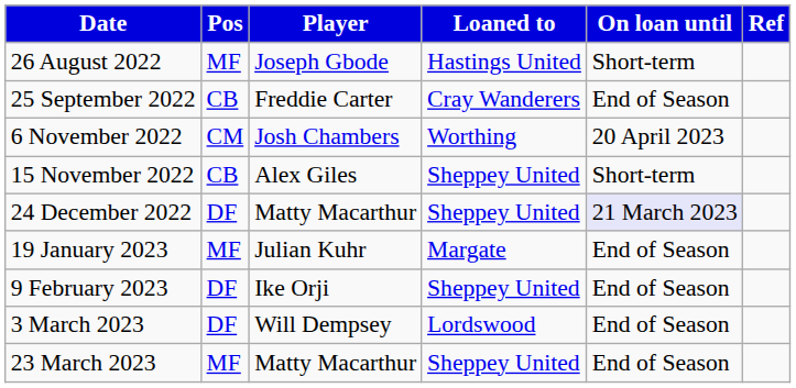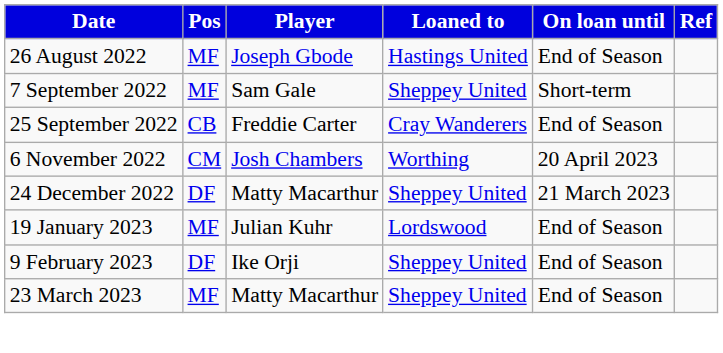26 August 2022 | On loan until: Short-term -> End of Season
+ row: 7 September 2022 | MF | Sam Gale | Sheppey United | Short-term
- row: 15 November 2022 | CB | Alex Giles | Sheppey United | Short-term
24 December 2022 | On loan until: lavender background -> no background
19 January 2023 | Loaned to: Margate -> Lordswood
- row: 3 March 2023 | DF | Will Dempsey | Lordswood | End of Season
